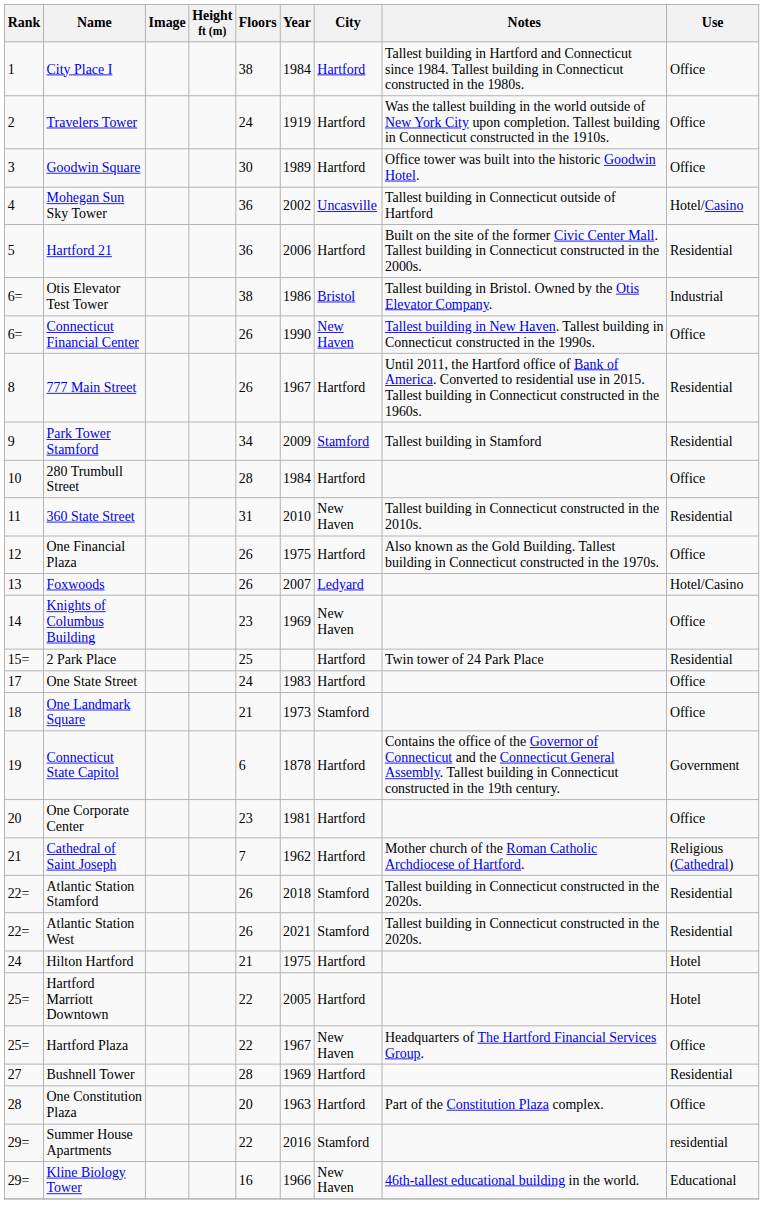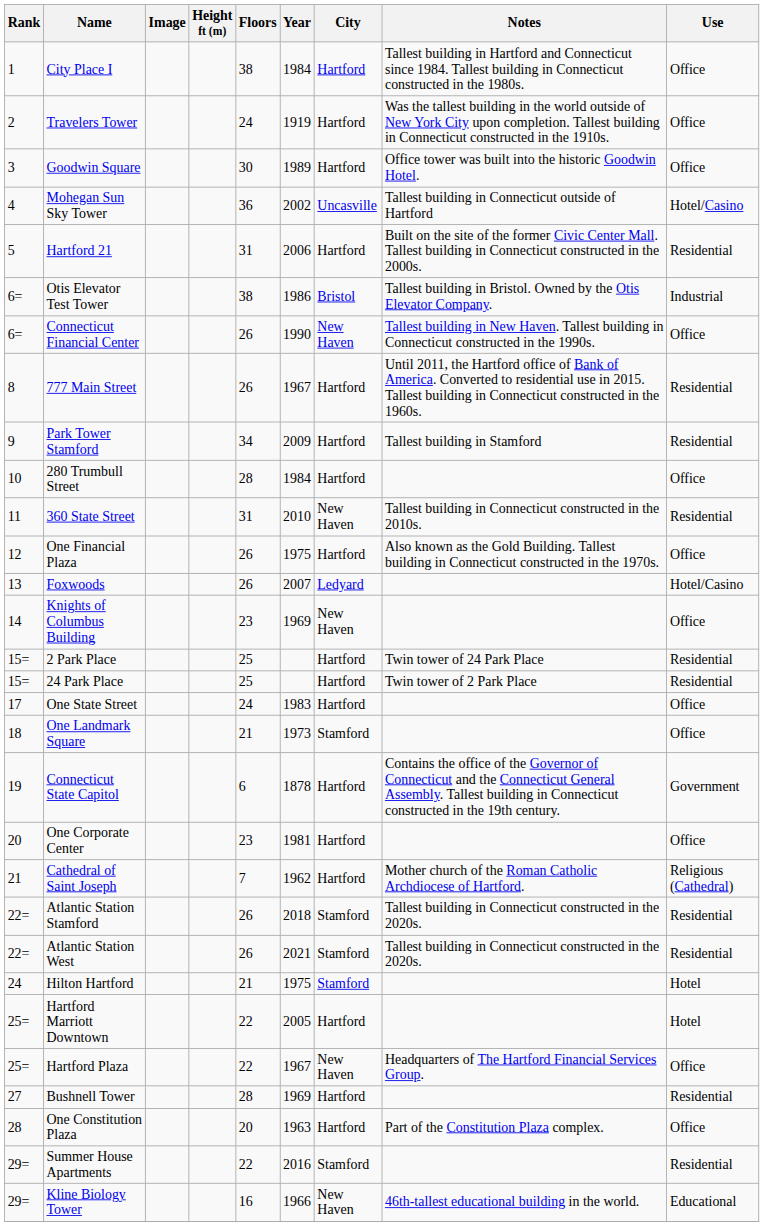Hartford 21 | Floors: 36 -> 31
Park Tower Stamford | City: Stamford -> Hartford
+ row: 15= | 24 Park Place | 25 | Hartford | Twin tower of 2 Park Place | Residential
Hilton Hartford | City: Hartford -> Stamford
Summer House Apartments | Use: residential -> Residential
